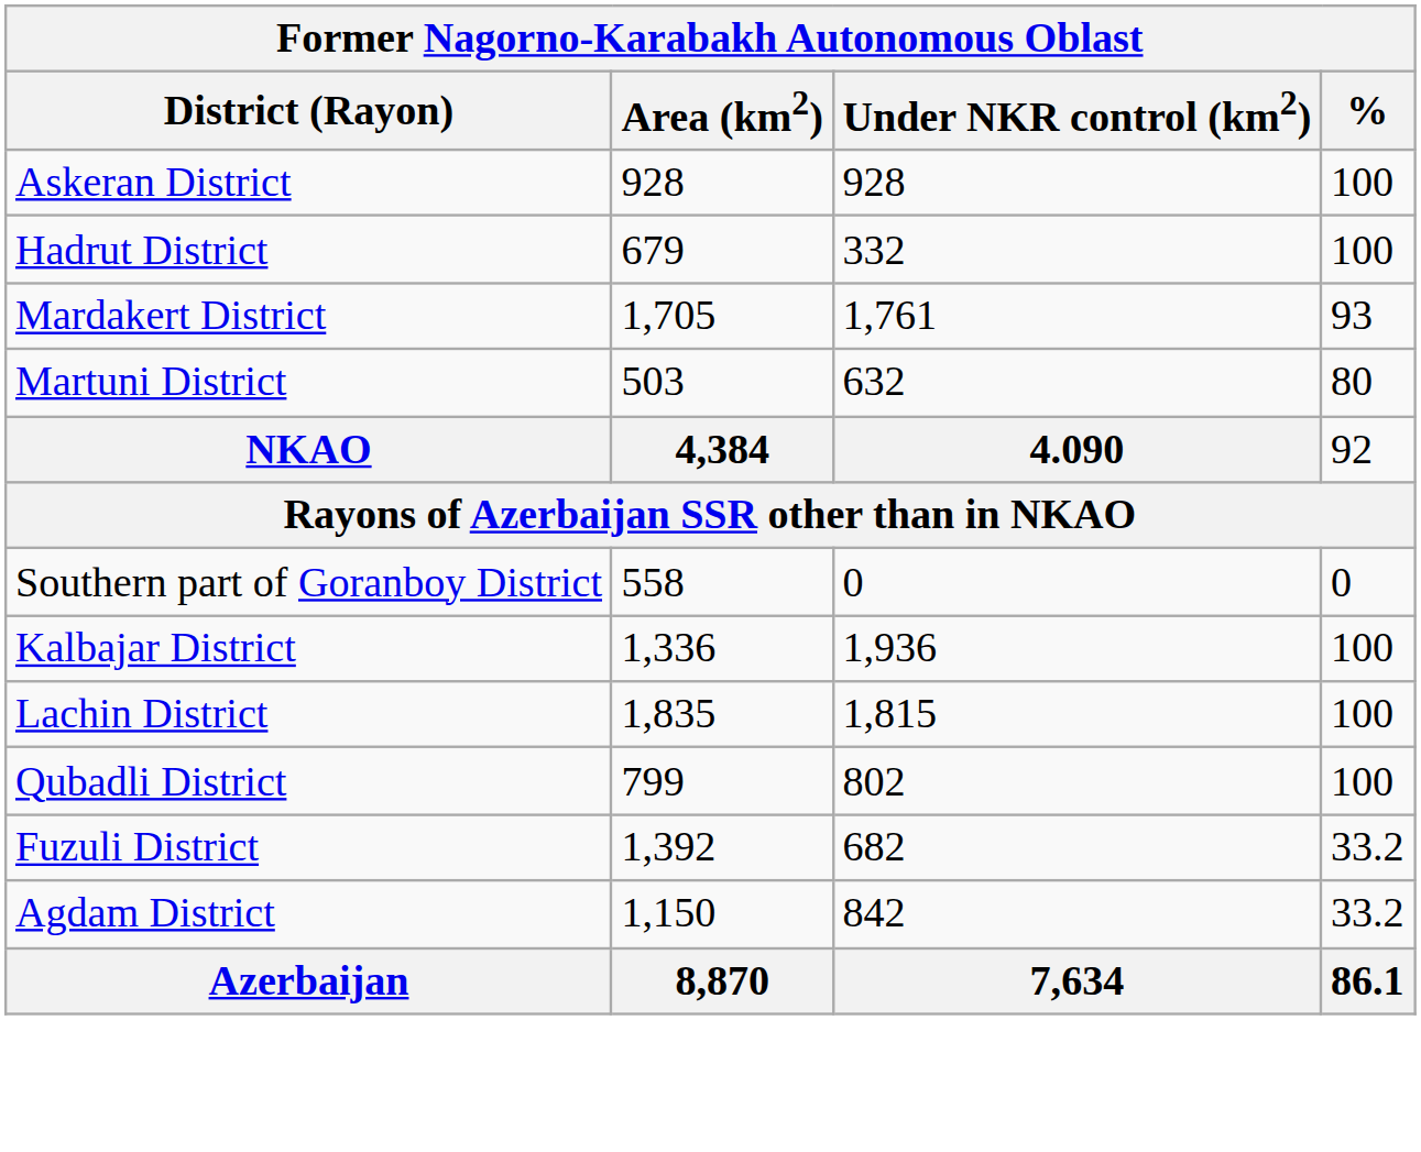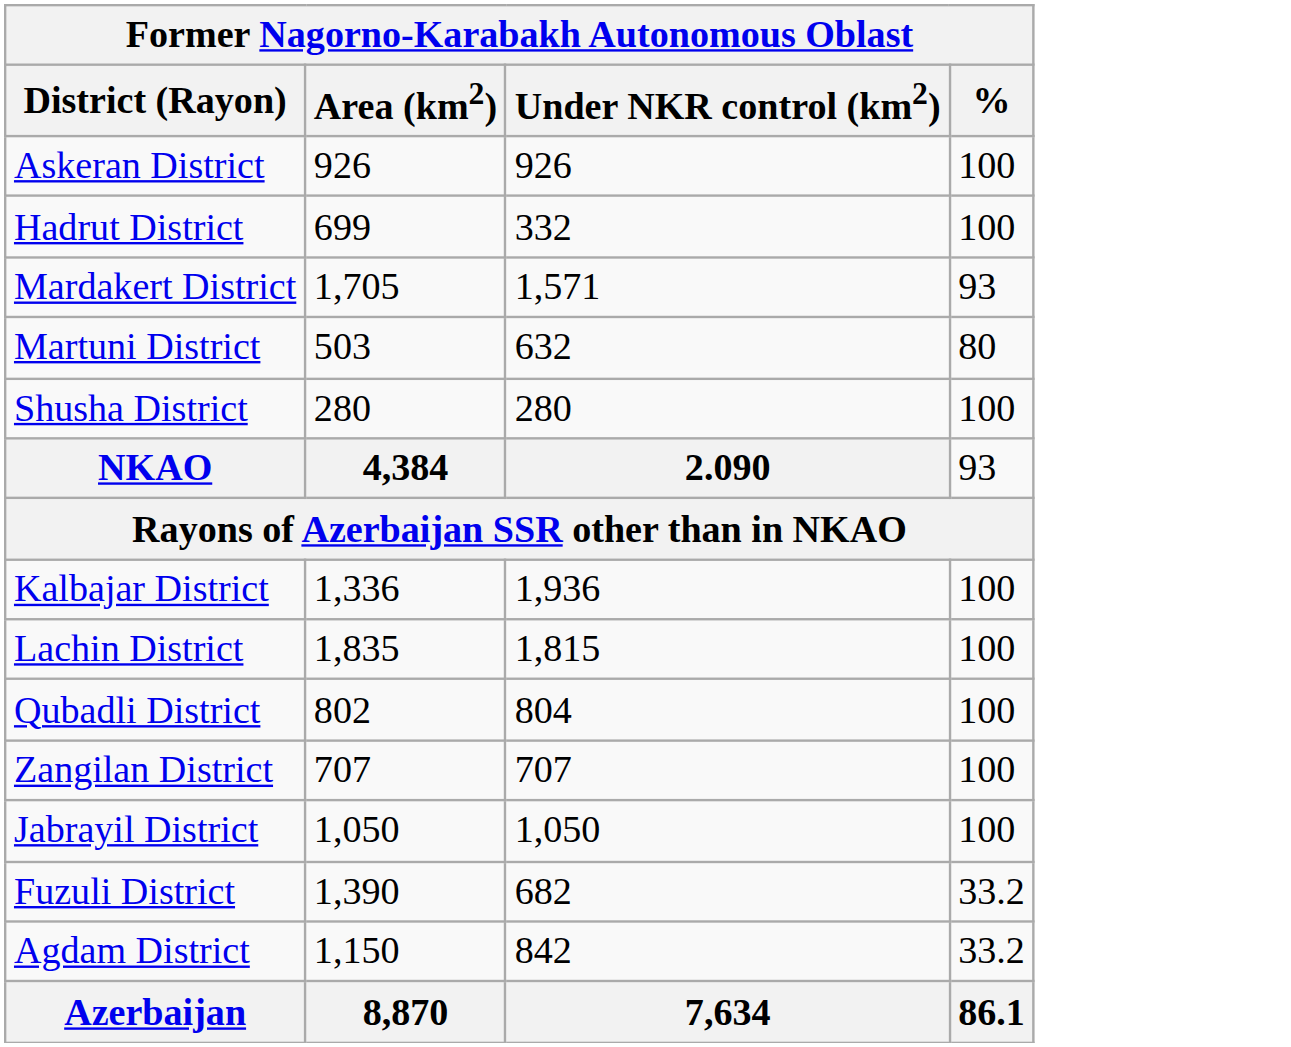Askeran District | Area (km2): 928 -> 926
Askeran District | Under NKR control (km2): 928 -> 926
Hadrut District | Area (km2): 679 -> 699
Mardakert District | Under NKR control (km2): 1,761 -> 1,571
+ row: Shusha District | 280 | 280 | 100
NKAO | Under NKR control (km2): 4.090 -> 2.090
NKAO | %: 92 -> 93
- row: Southern part of Goranboy District | 558 | 0 | 0
Qubadli District | Area (km2): 799 -> 802
Qubadli District | Under NKR control (km2): 802 -> 804
+ row: Zangilan District | 707 | 707 | 100
+ row: Jabrayil District | 1,050 | 1,050 | 100
Fuzuli District | Area (km2): 1,392 -> 1,390
